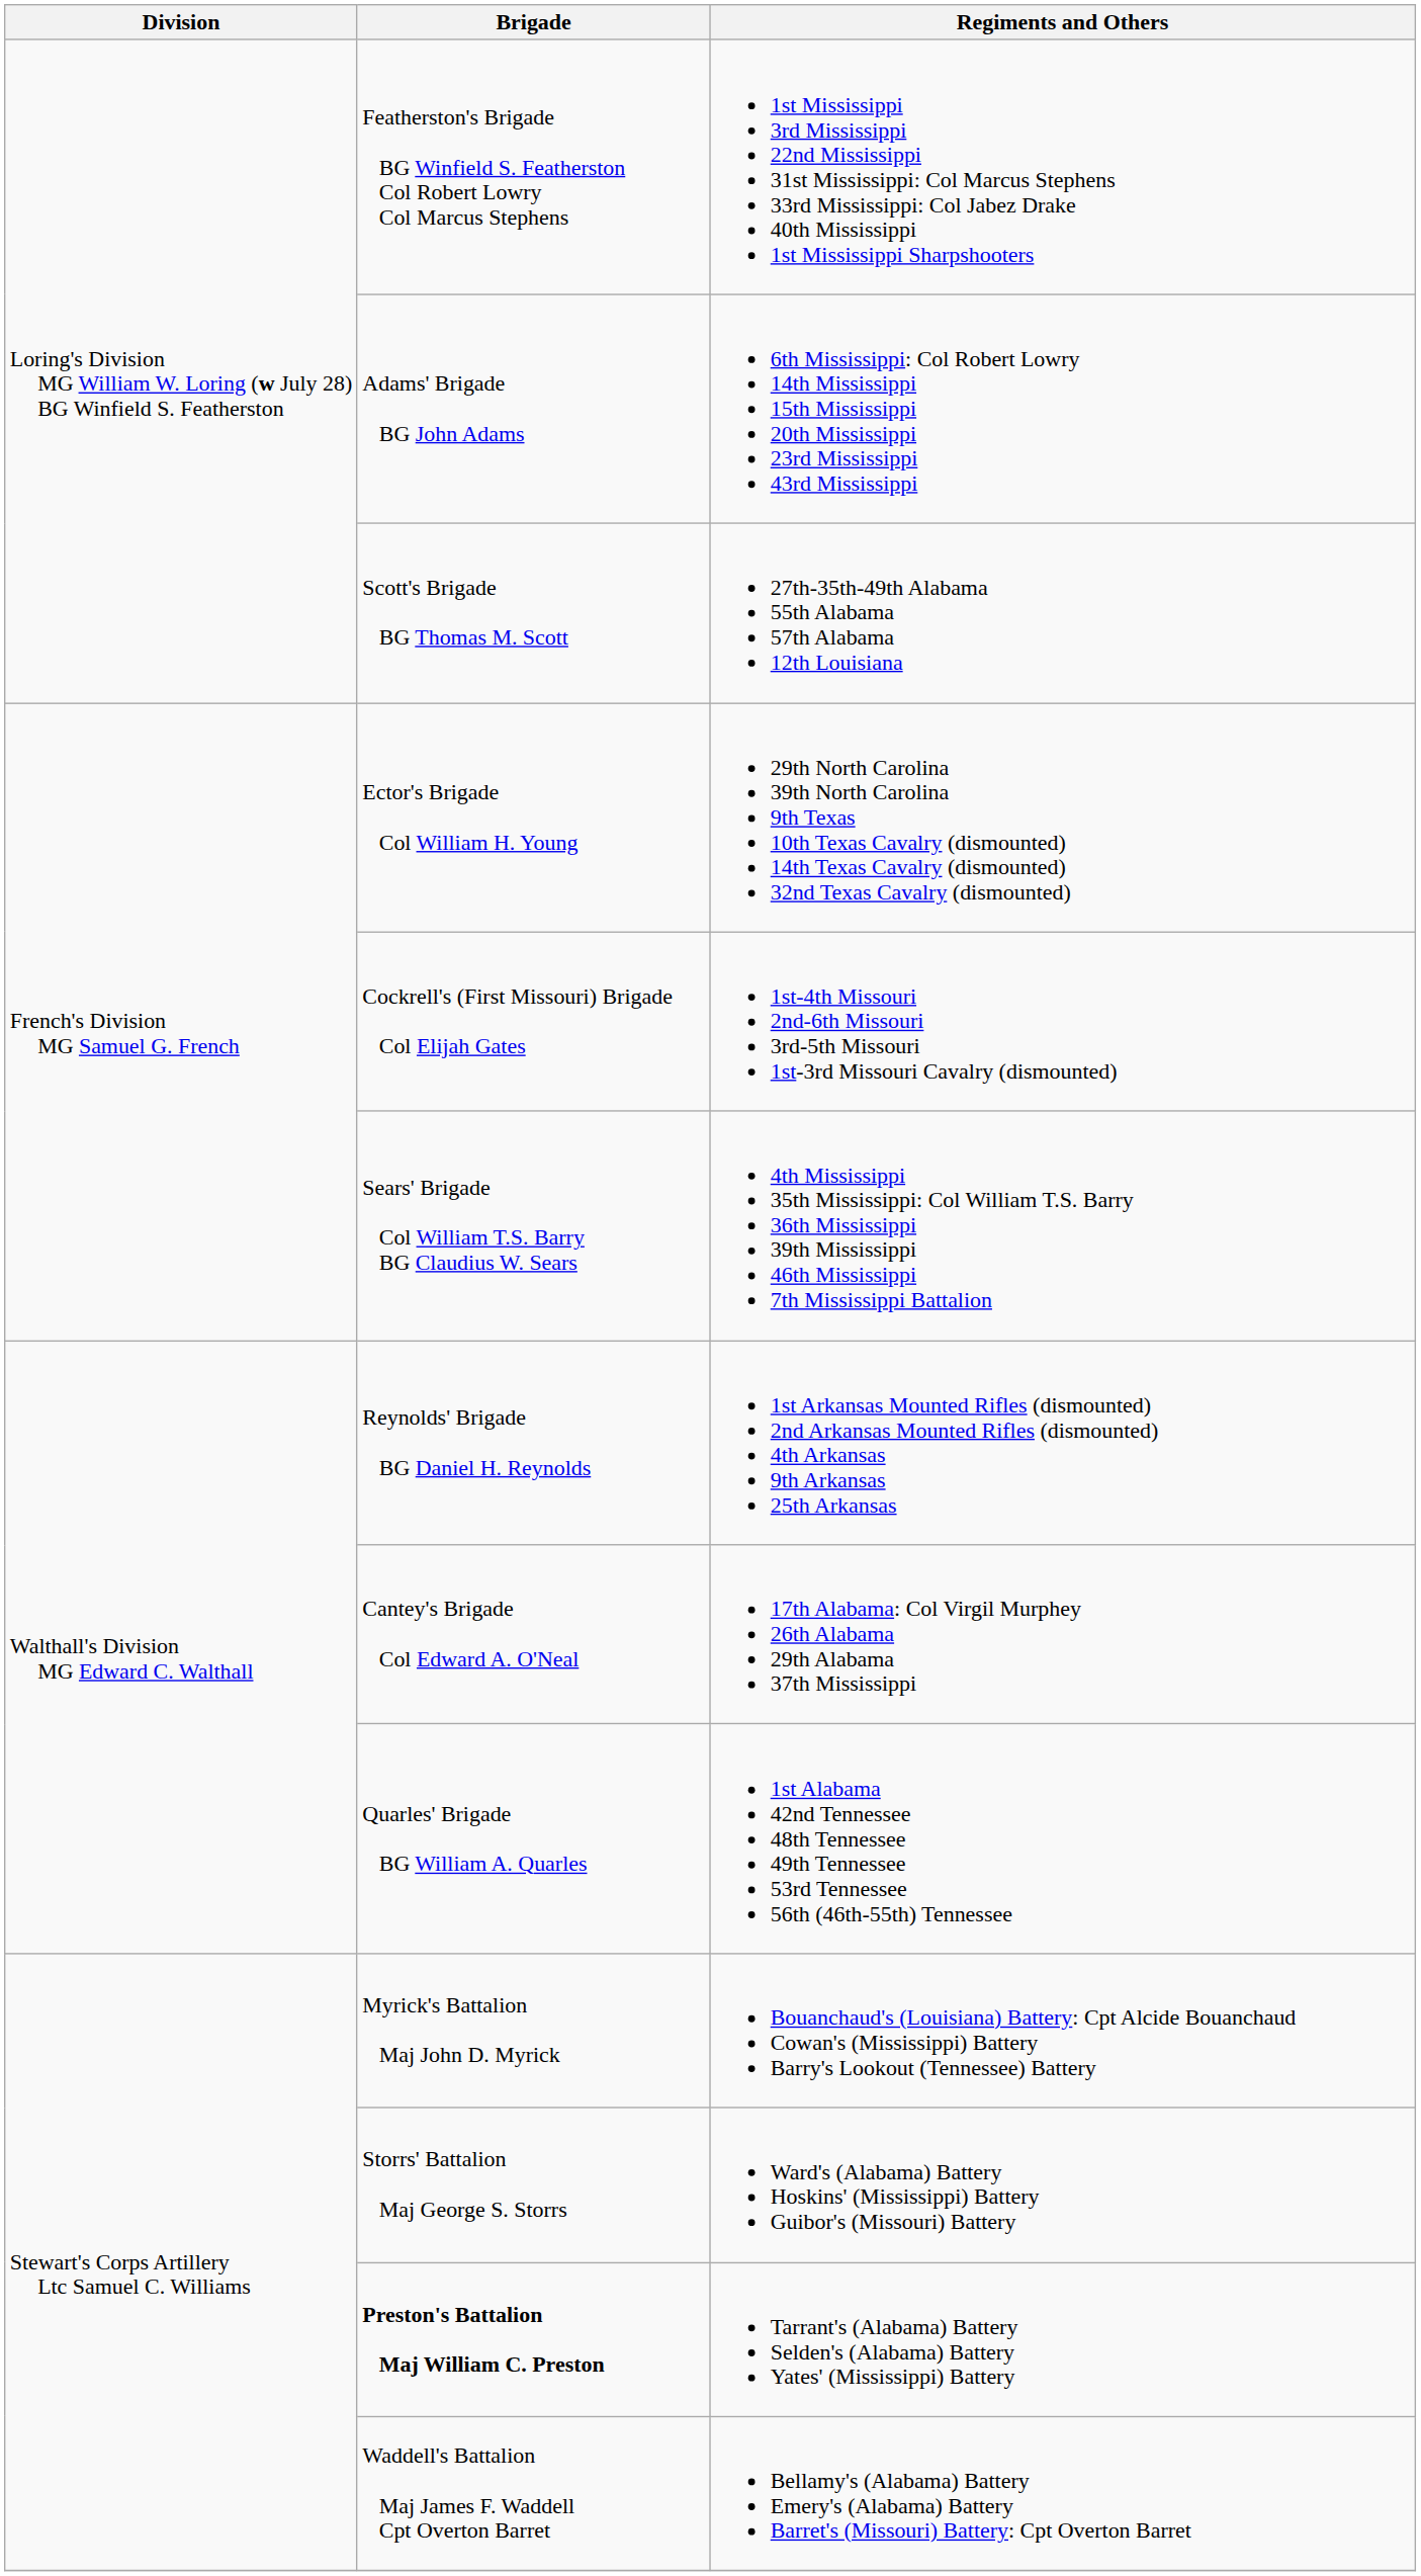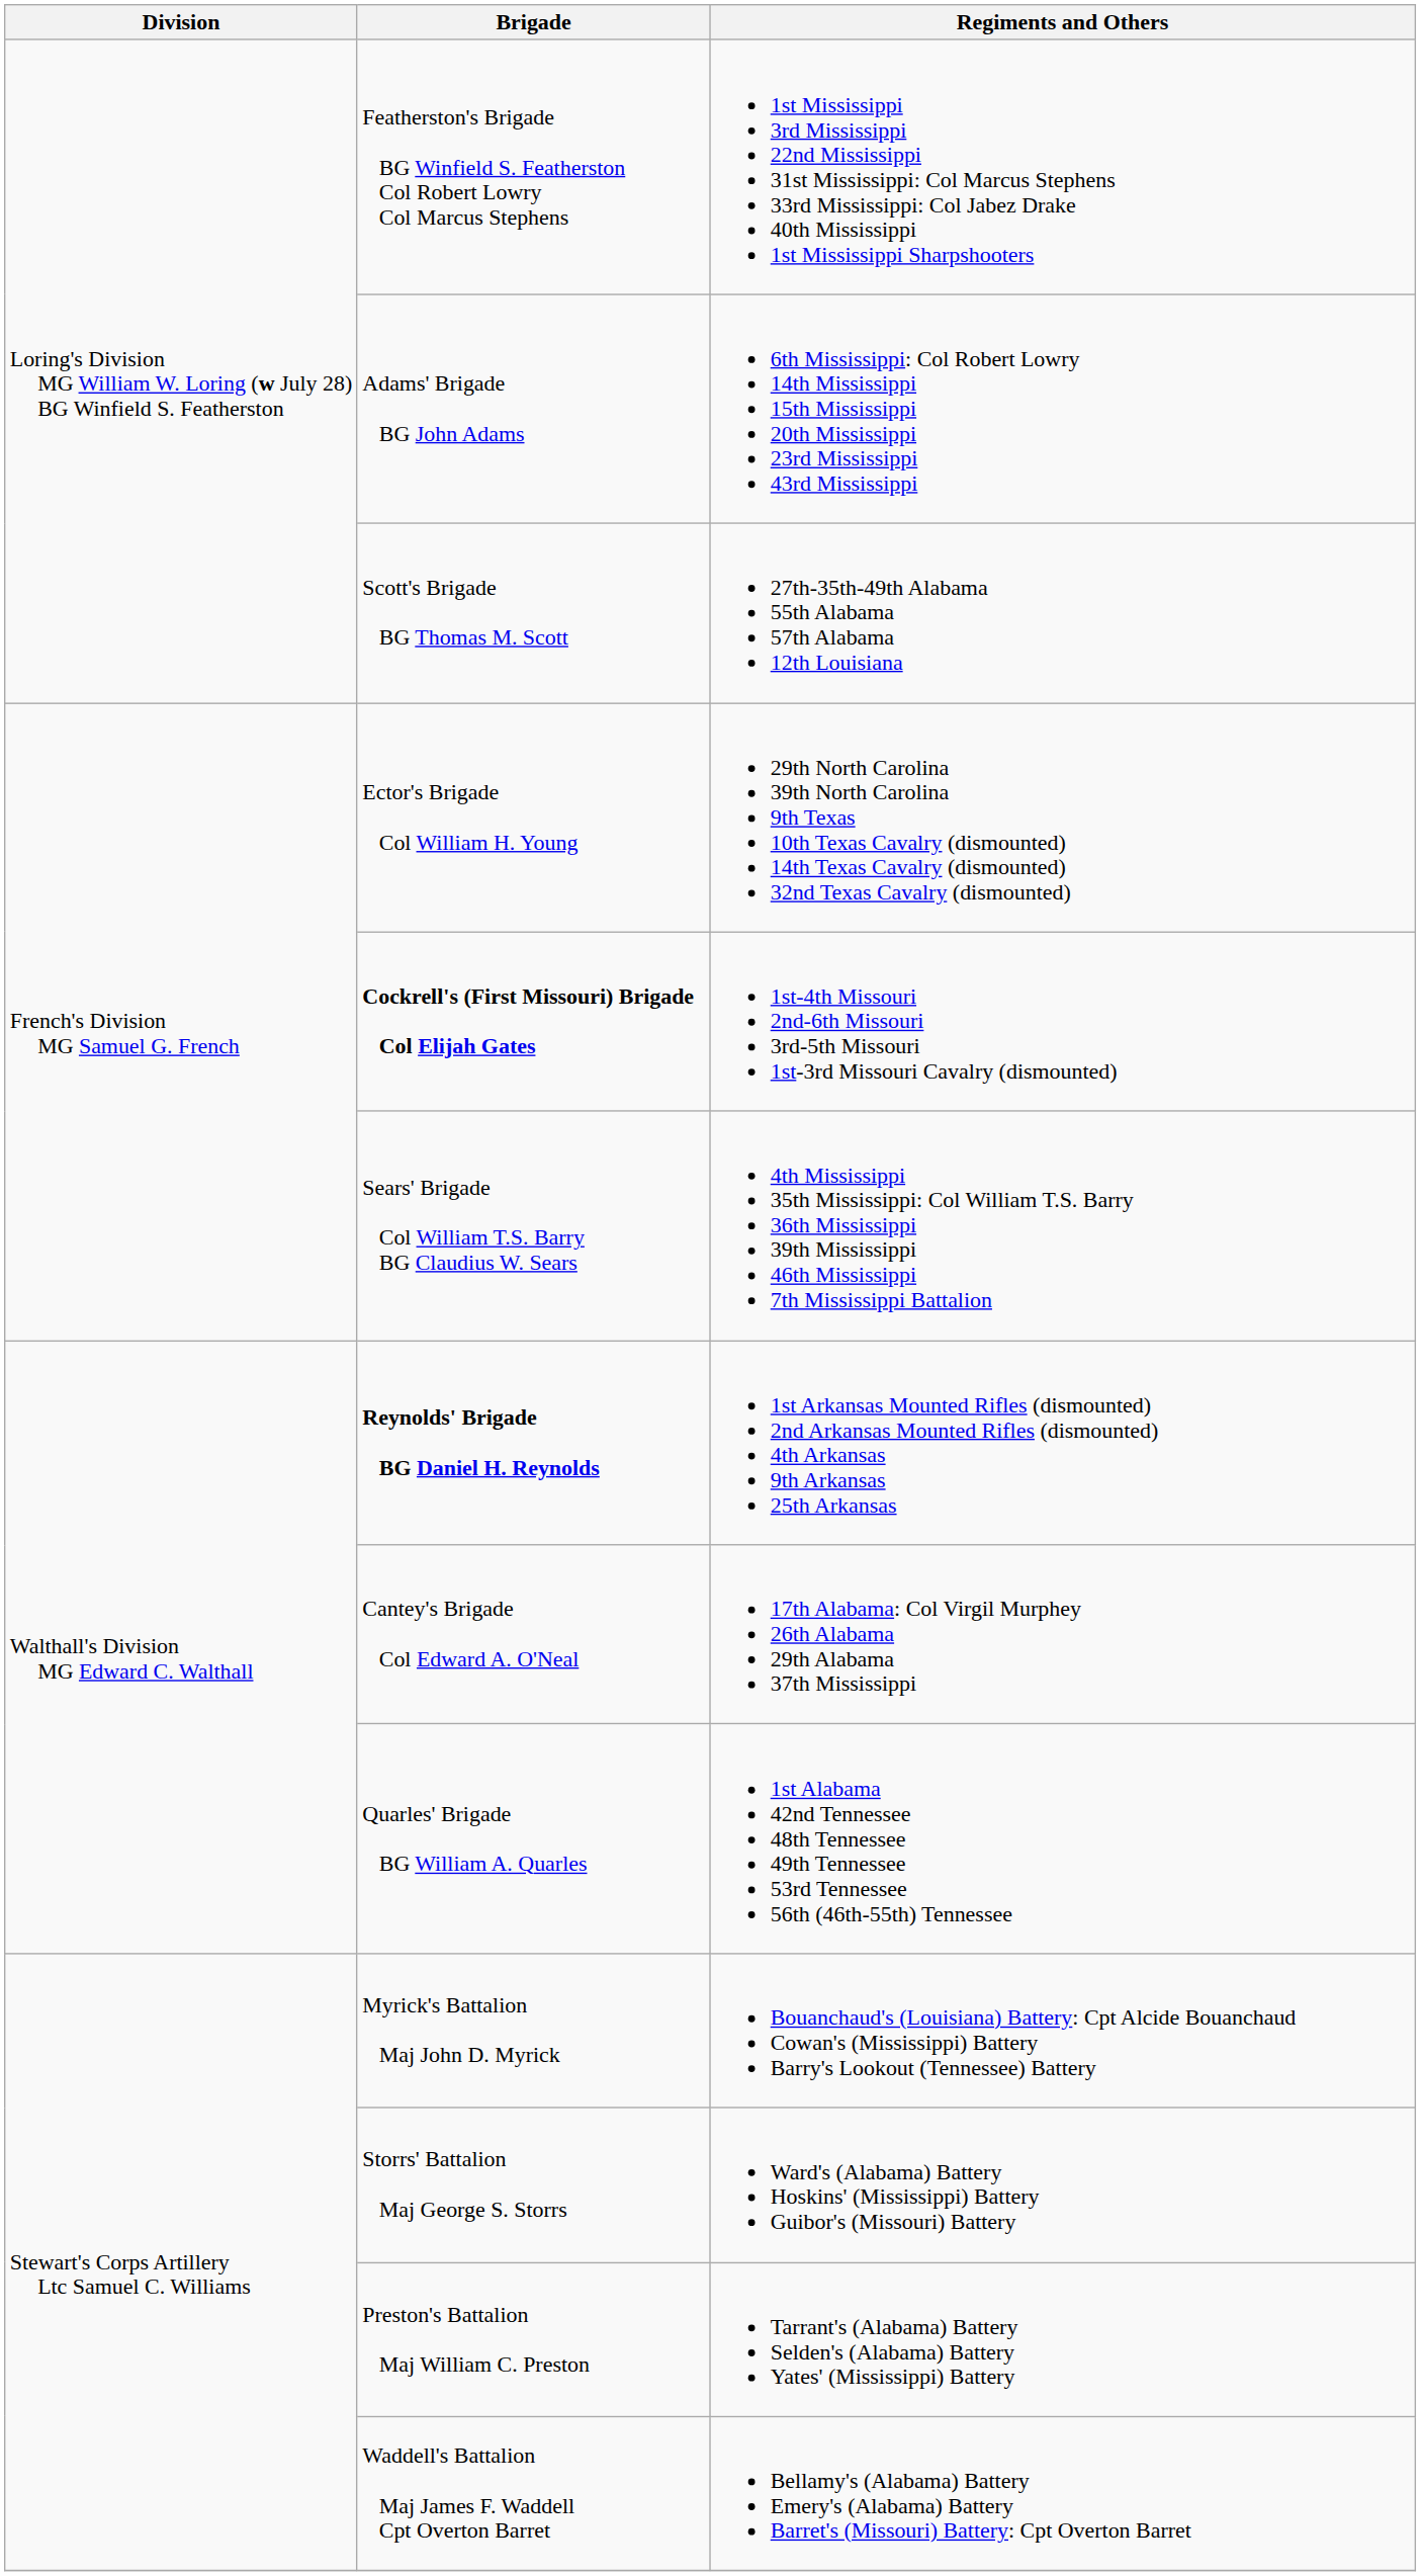Cockrell's (First Missouri) Brigade Col Elijah Gates | Brigade: normal -> bold
Reynolds' Brigade BG Daniel H. Reynolds | Brigade: normal -> bold
Preston's Battalion Maj William C. Preston | Brigade: bold -> normal
